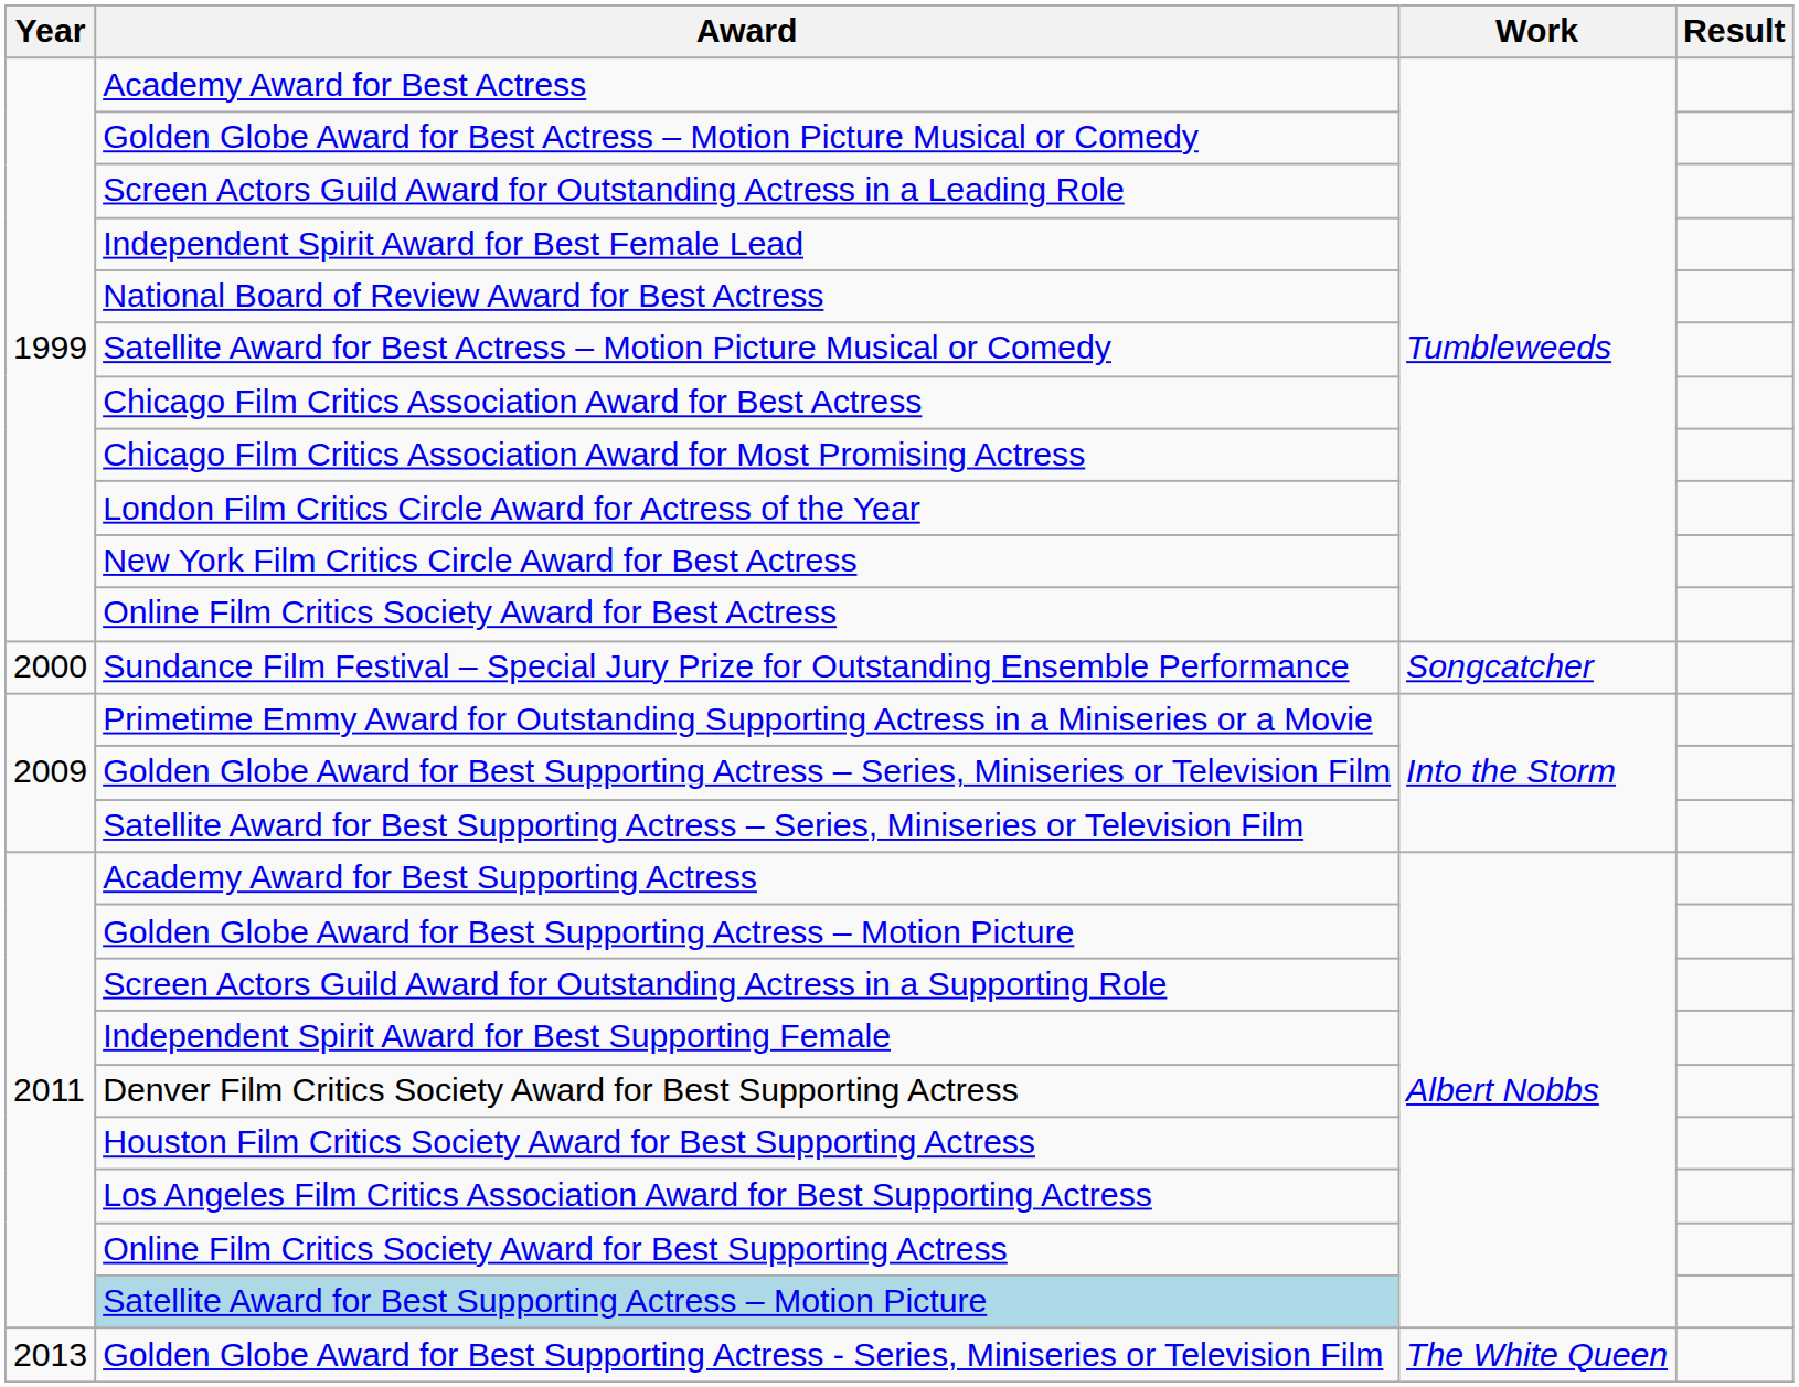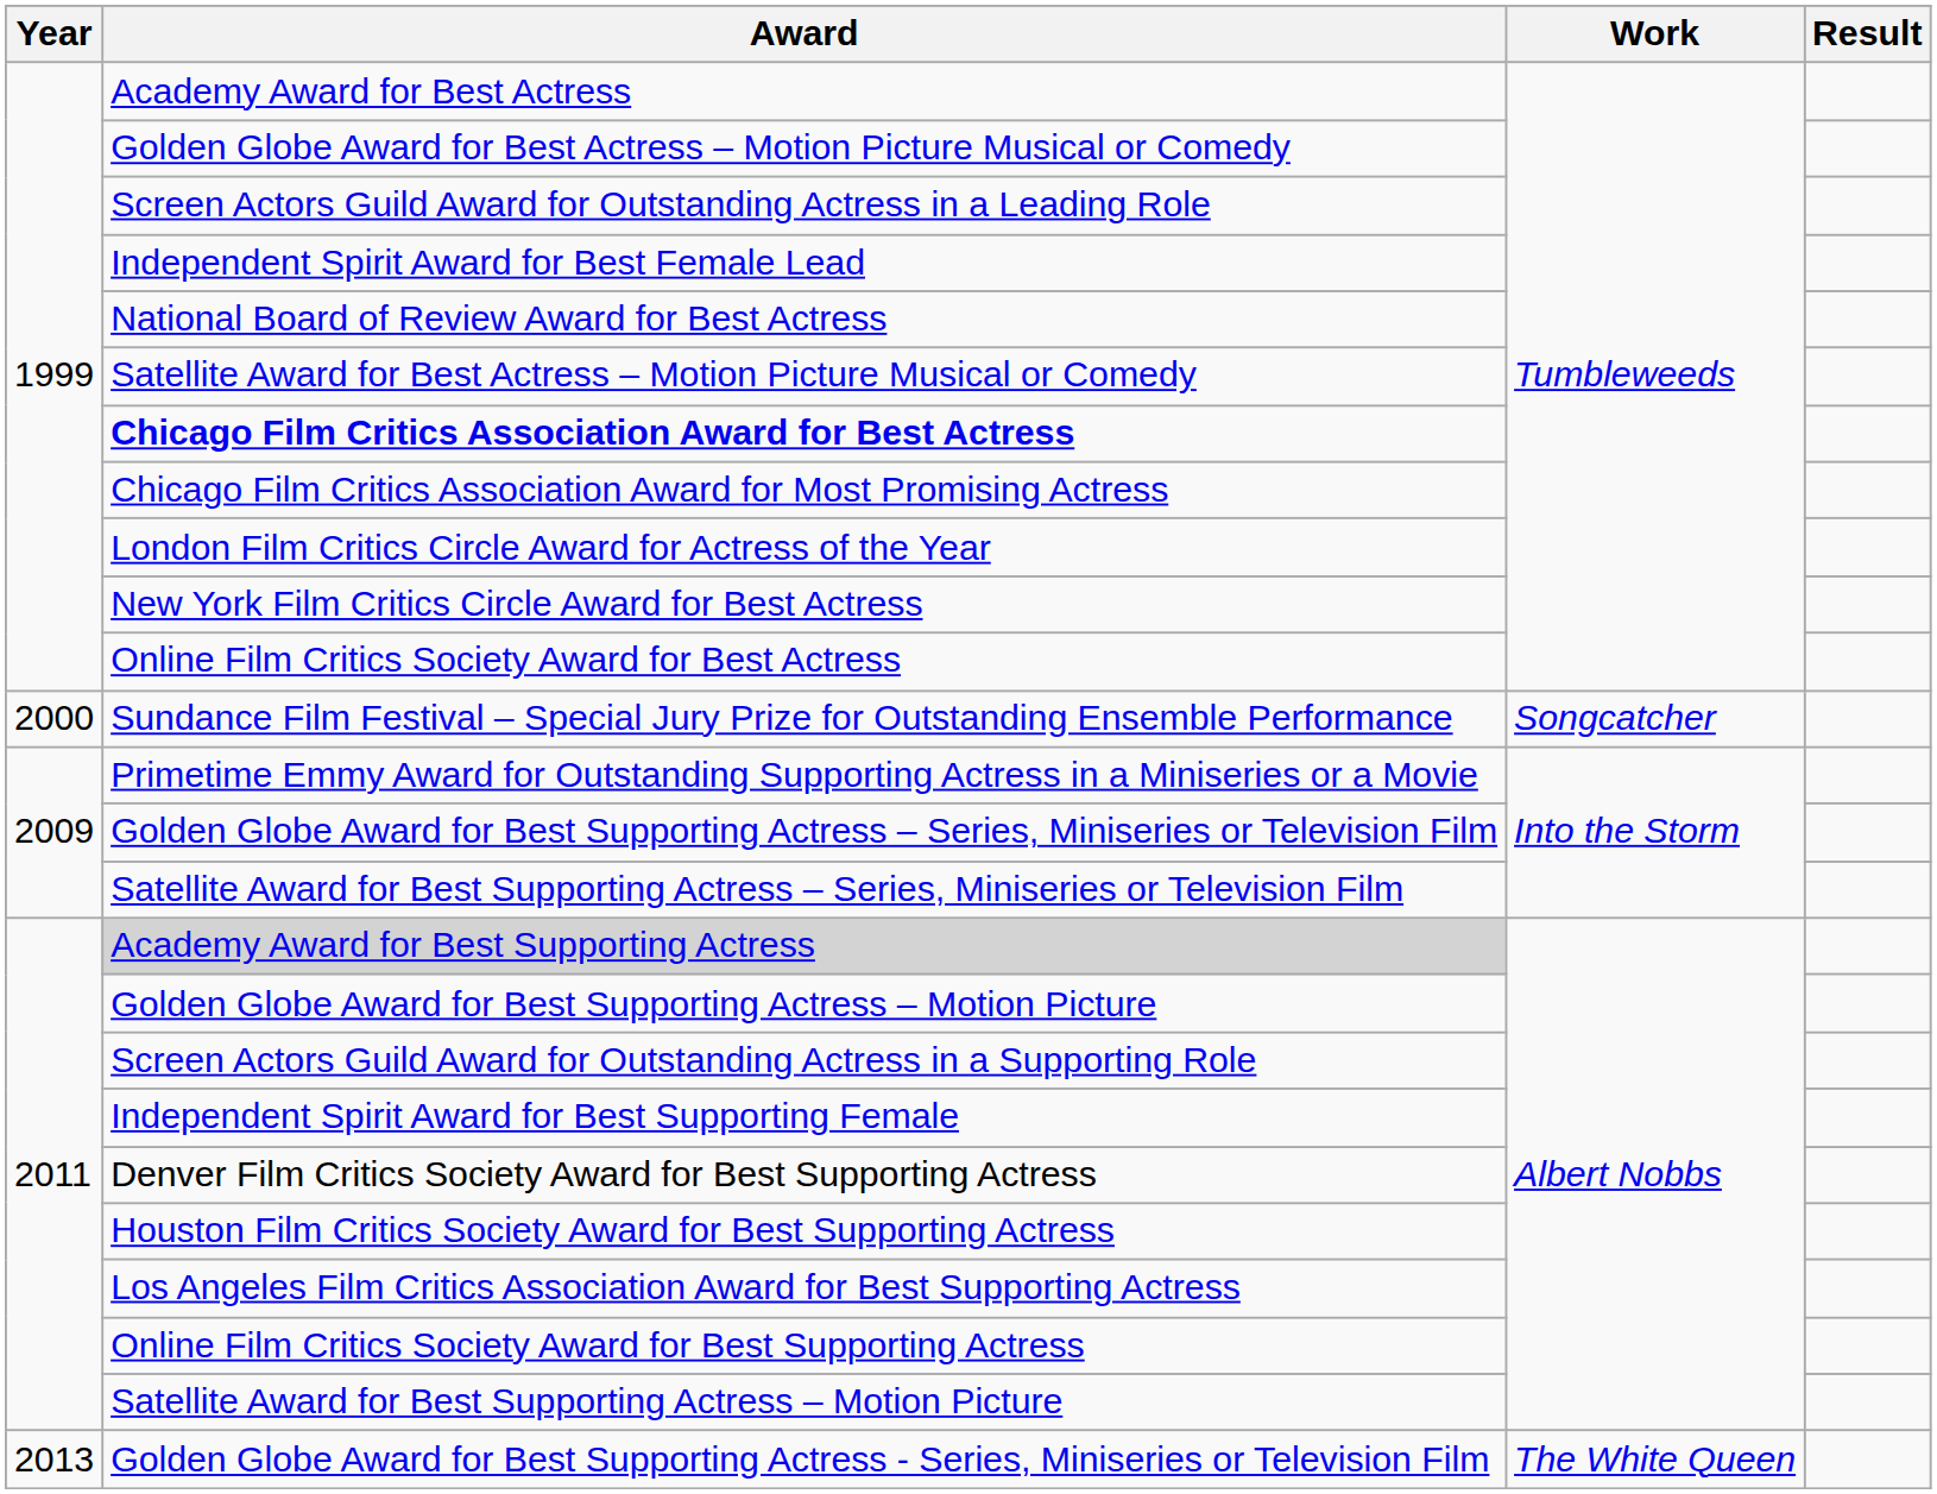Chicago Film Critics Association Award for Best Actress | Award: normal -> bold
Academy Award for Best Supporting Actress | Award: no background -> lightgrey background
Satellite Award for Best Supporting Actress – Motion Picture | Award: lightblue background -> no background
